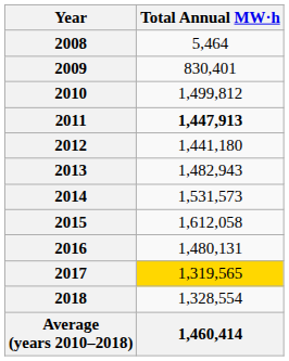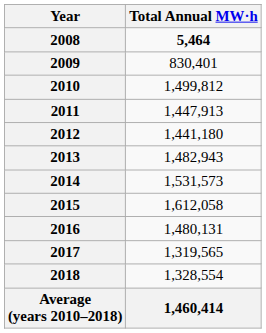2008 | Total Annual MW·h: normal -> bold
2011 | Total Annual MW·h: bold -> normal
2017 | Total Annual MW·h: gold background -> no background
